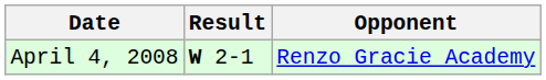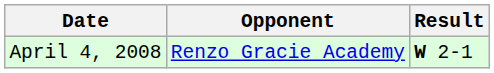columns swapped: Opponent <-> Result
